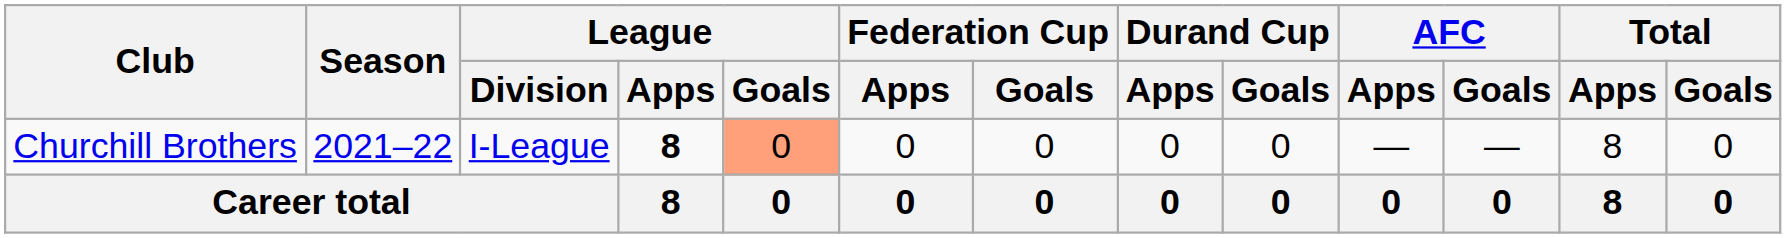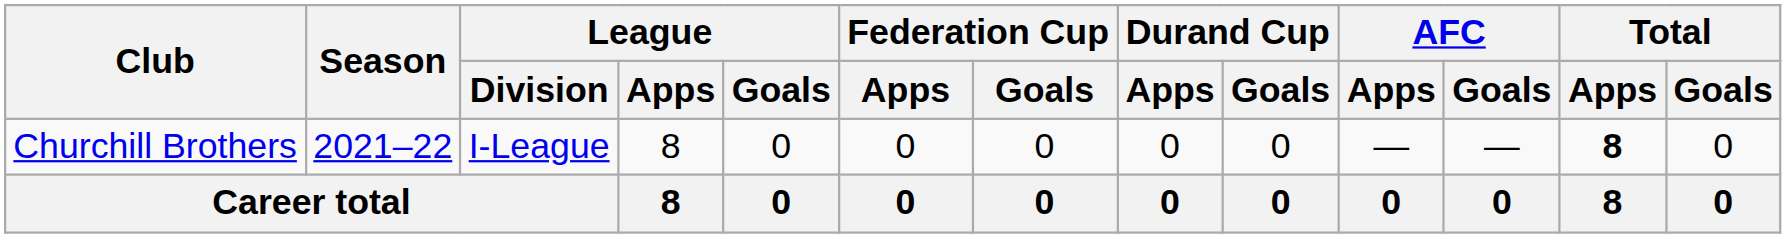Churchill Brothers | League / Apps: bold -> normal
Churchill Brothers | League / Goals: lightsalmon background -> no background
Churchill Brothers | Total / Apps: normal -> bold
